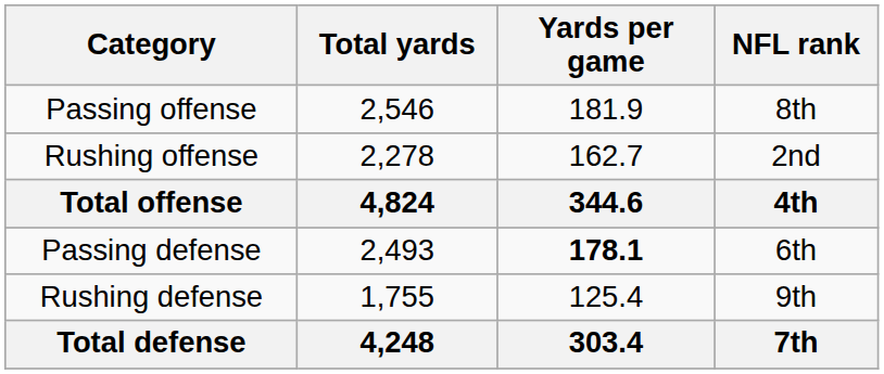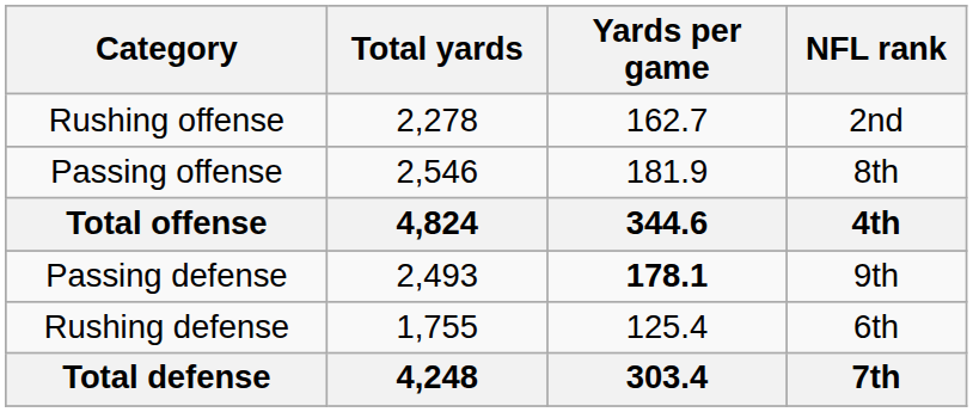rows swapped: Passing offense <-> Rushing offense
Passing defense | NFL rank: 6th -> 9th
Rushing defense | NFL rank: 9th -> 6th
